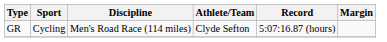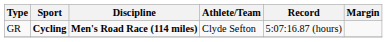GR | Sport: normal -> bold
GR | Discipline: normal -> bold
